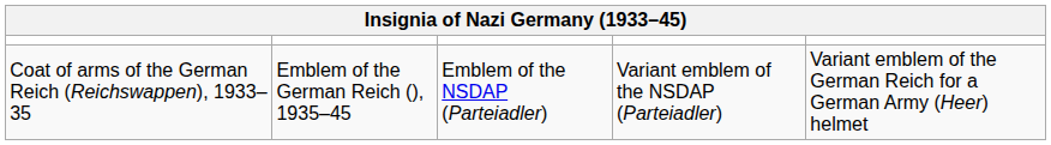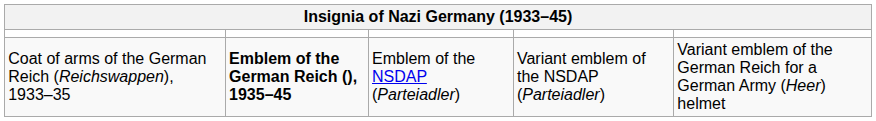Coat of arms of the German Reich (Reichswappen), 1933–35 | column 2: normal -> bold
